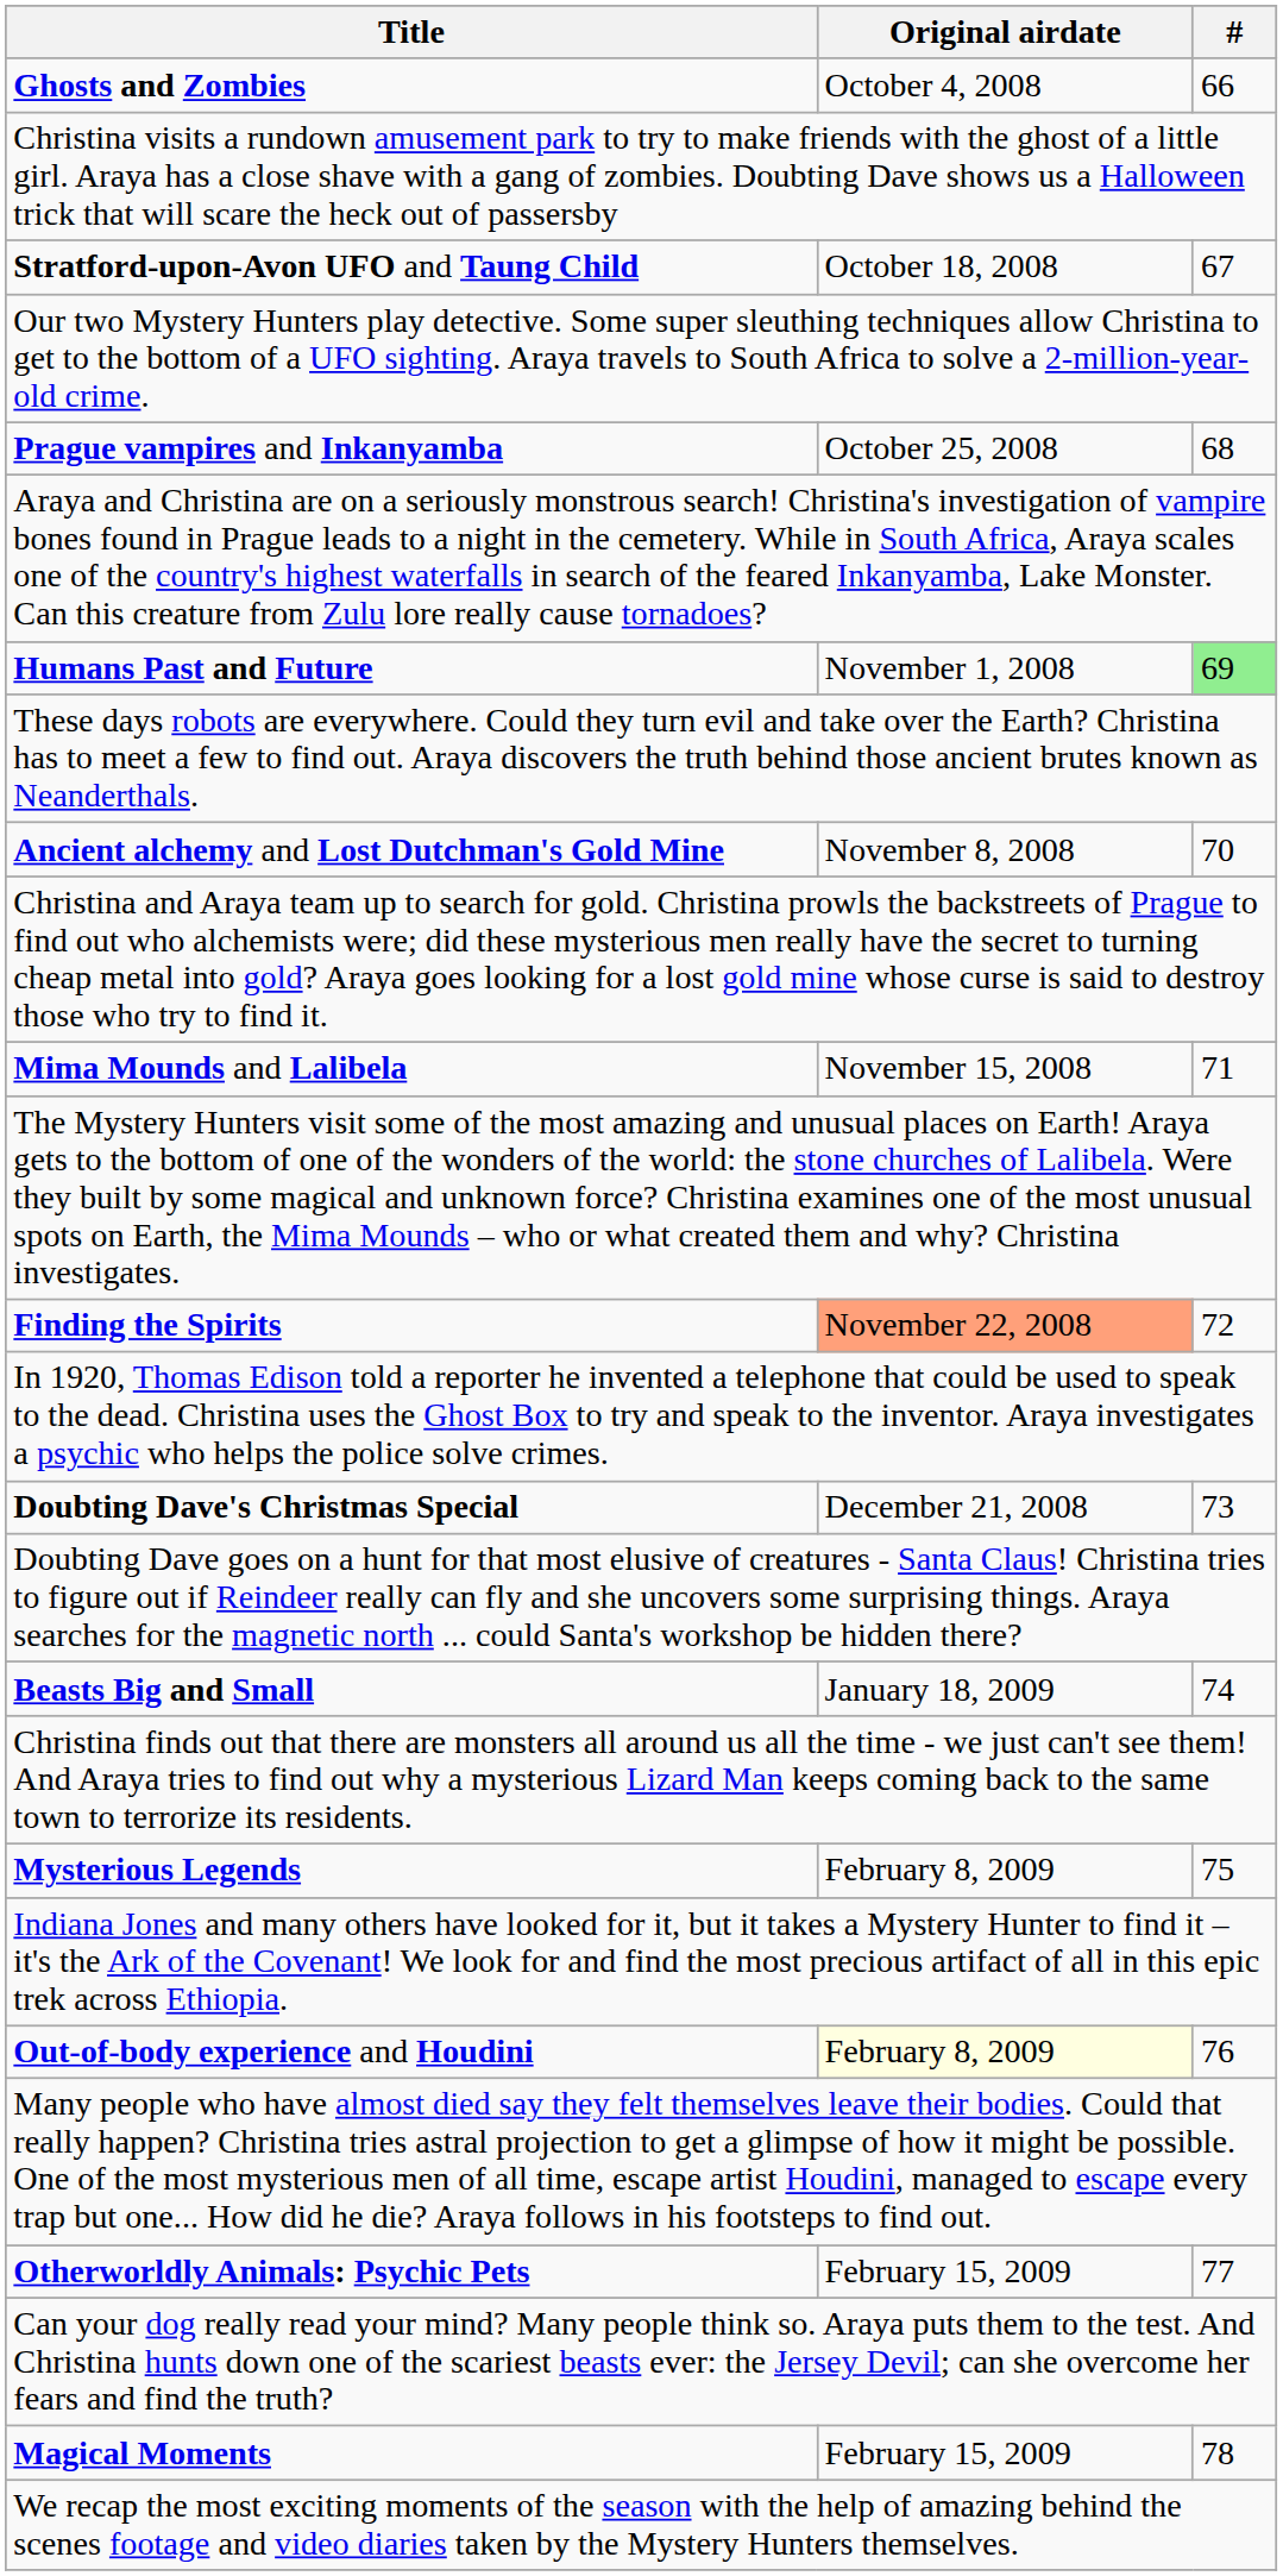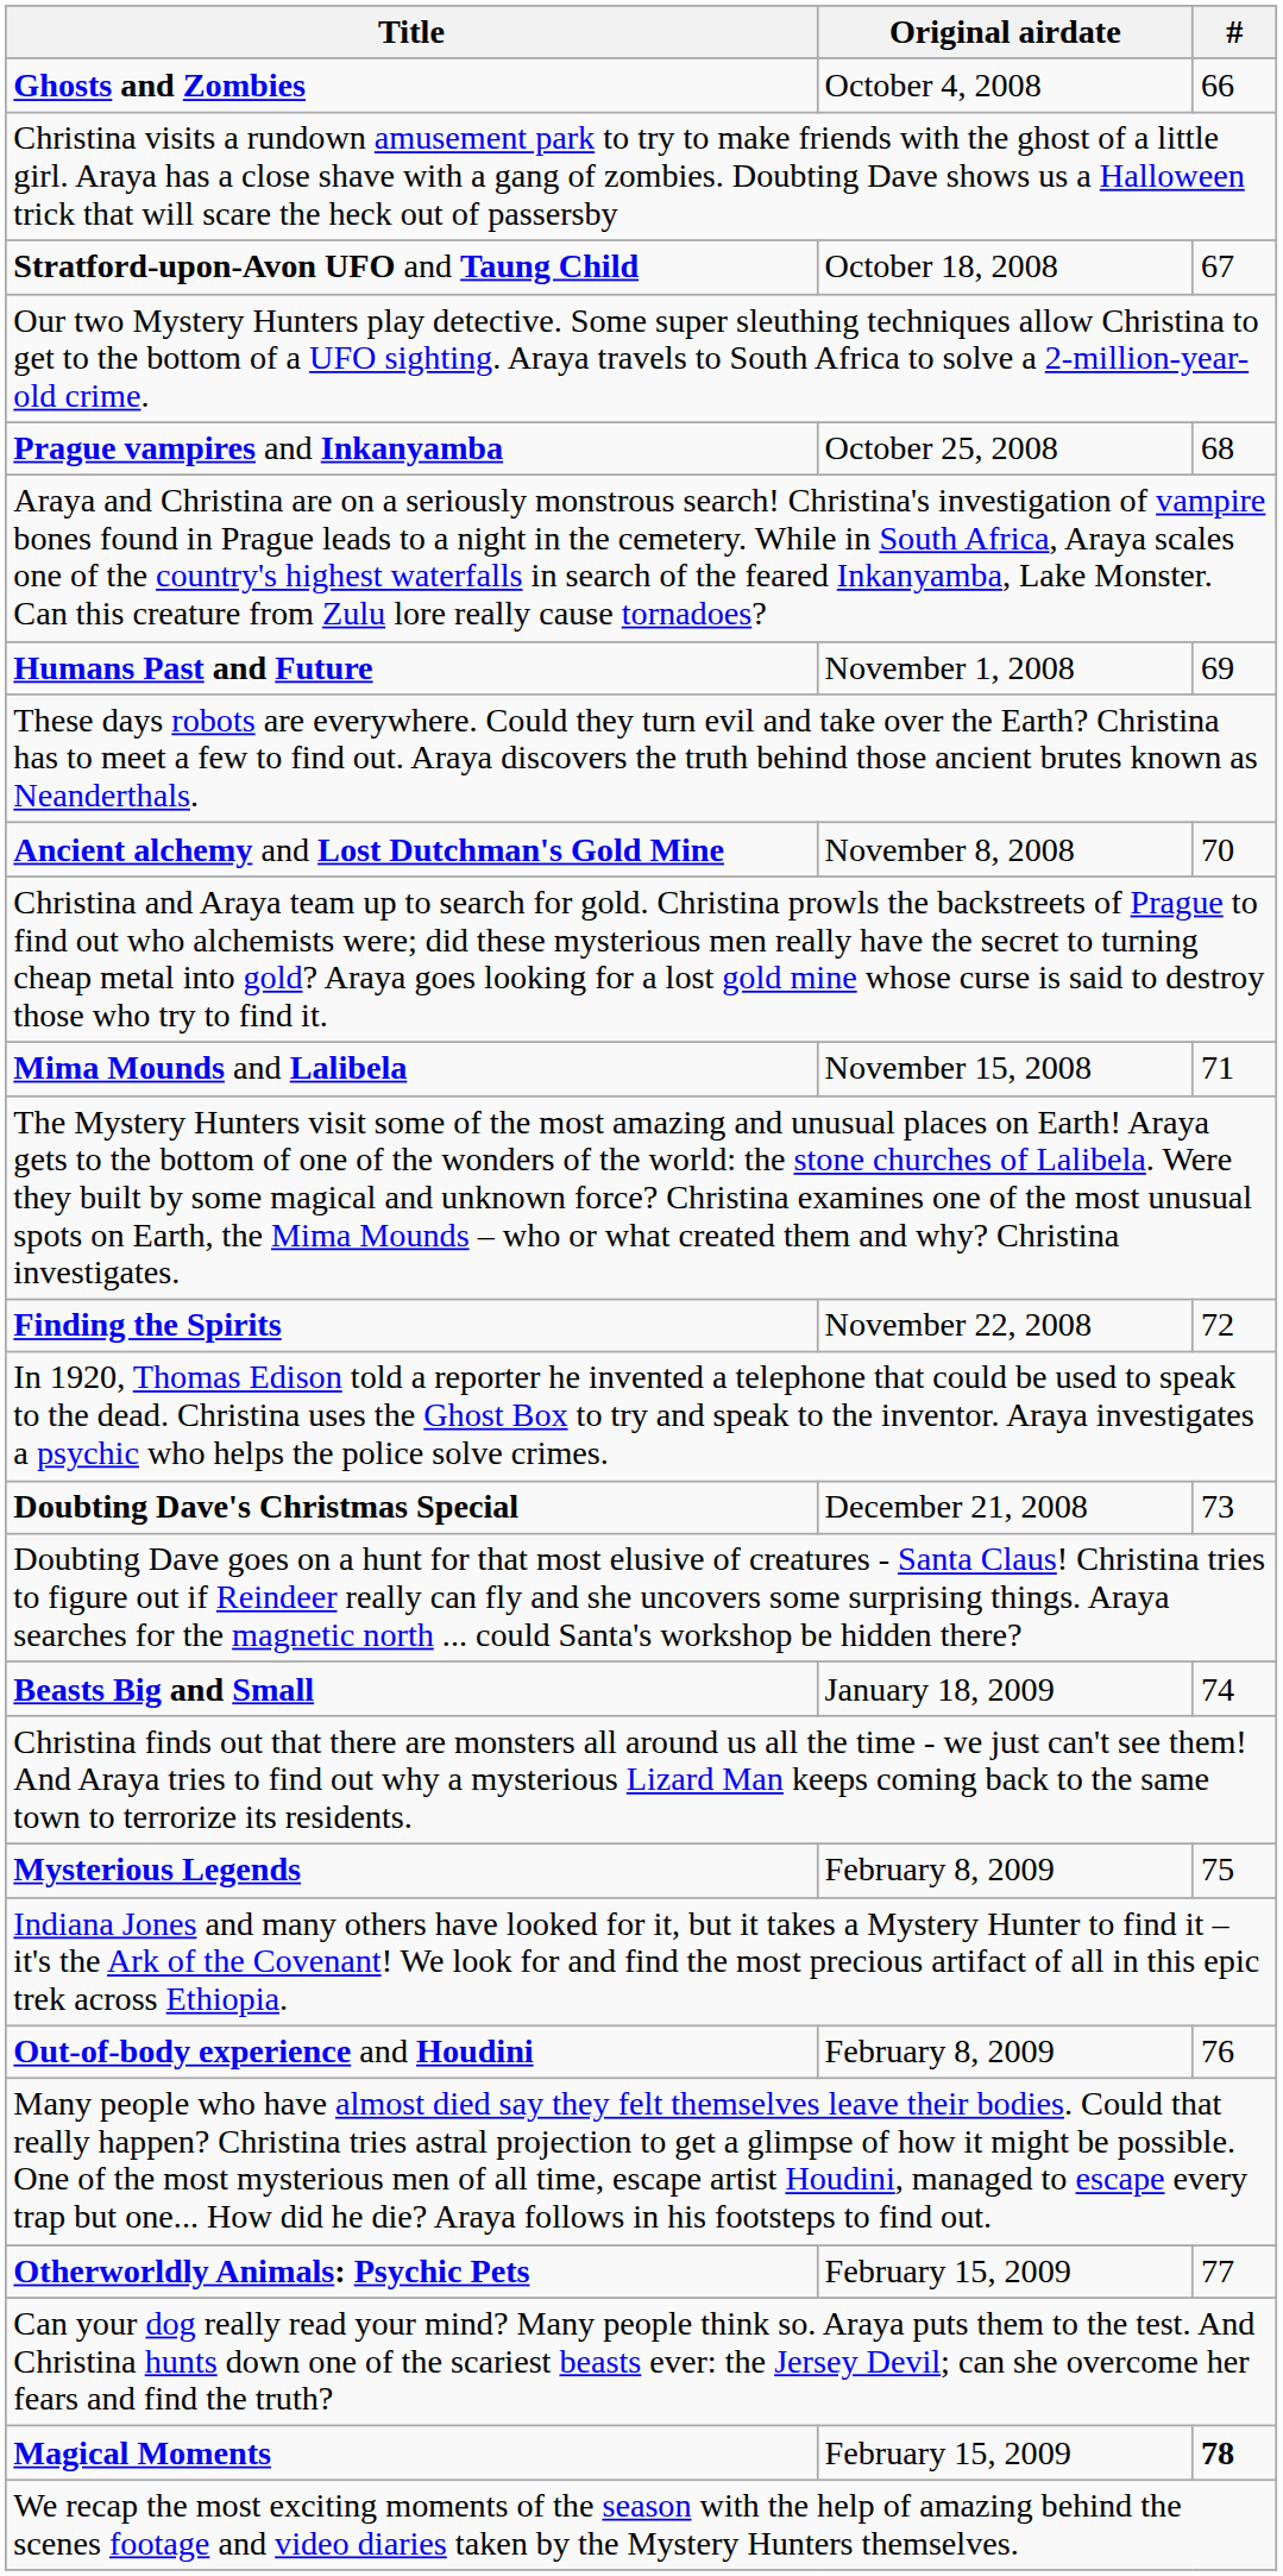Humans Past and Future | #: lightgreen background -> no background
Finding the Spirits | Original airdate: lightsalmon background -> no background
Out-of-body experience and Houdini | Original airdate: lightyellow background -> no background
Magical Moments | #: normal -> bold
